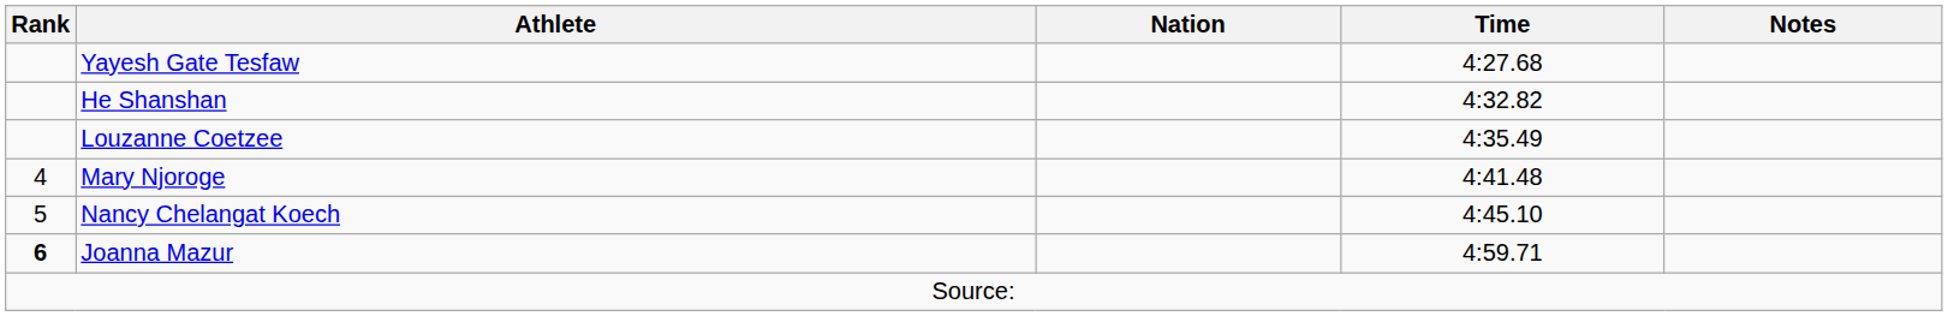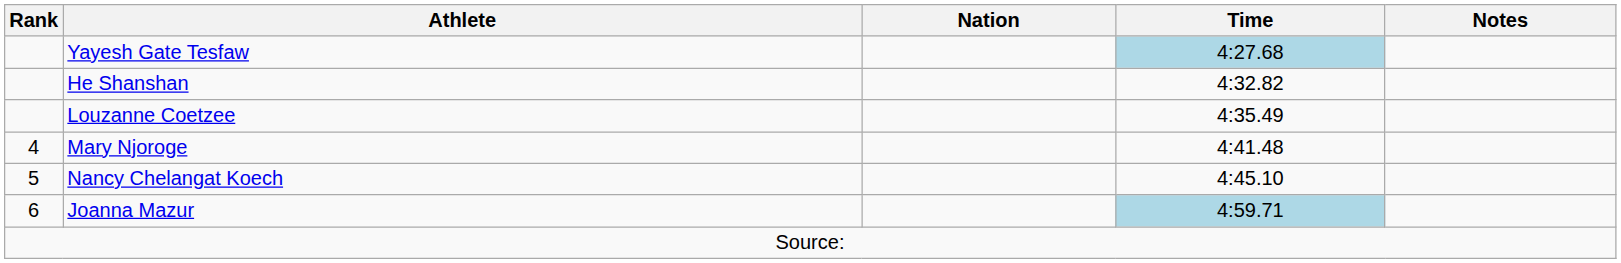Yayesh Gate Tesfaw | Time: no background -> lightblue background
Joanna Mazur | Rank: bold -> normal
Joanna Mazur | Time: no background -> lightblue background
